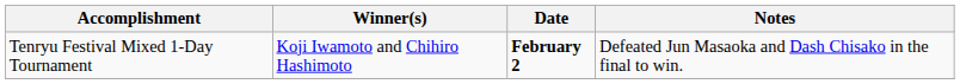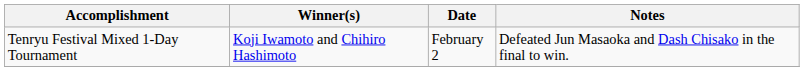Tenryu Festival Mixed 1-Day Tournament | Date: bold -> normal
